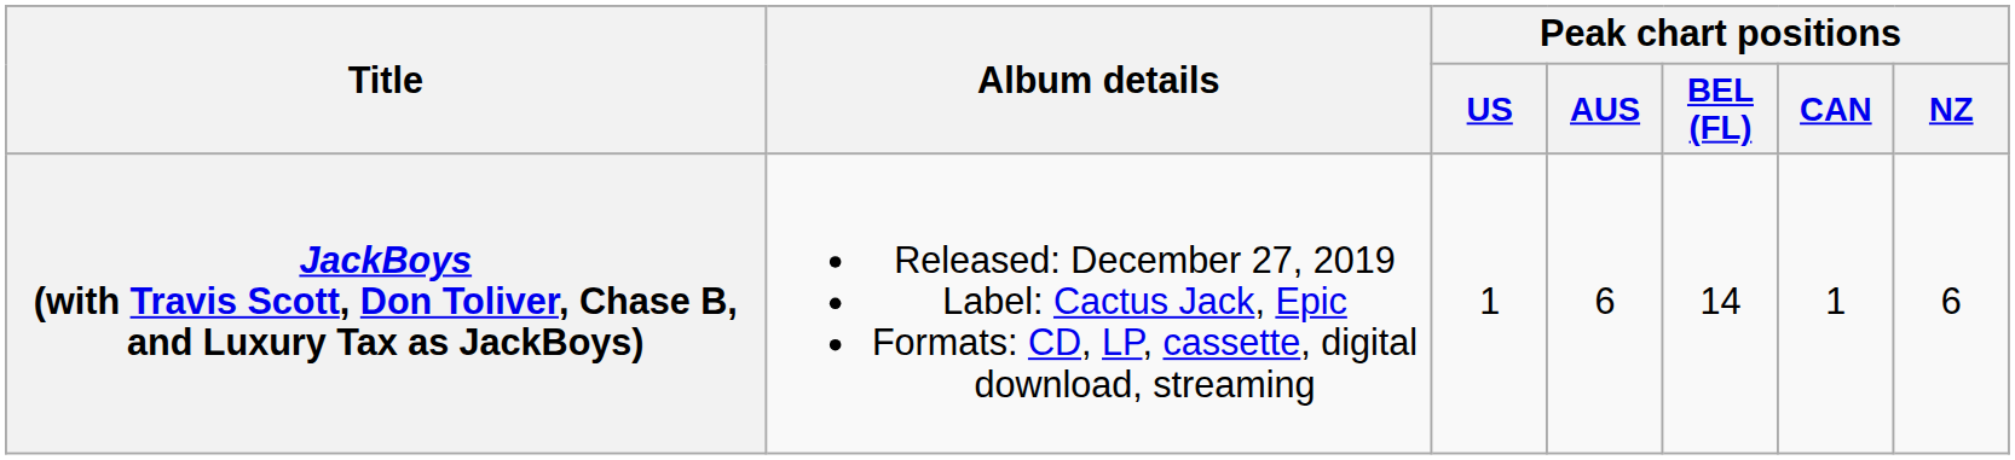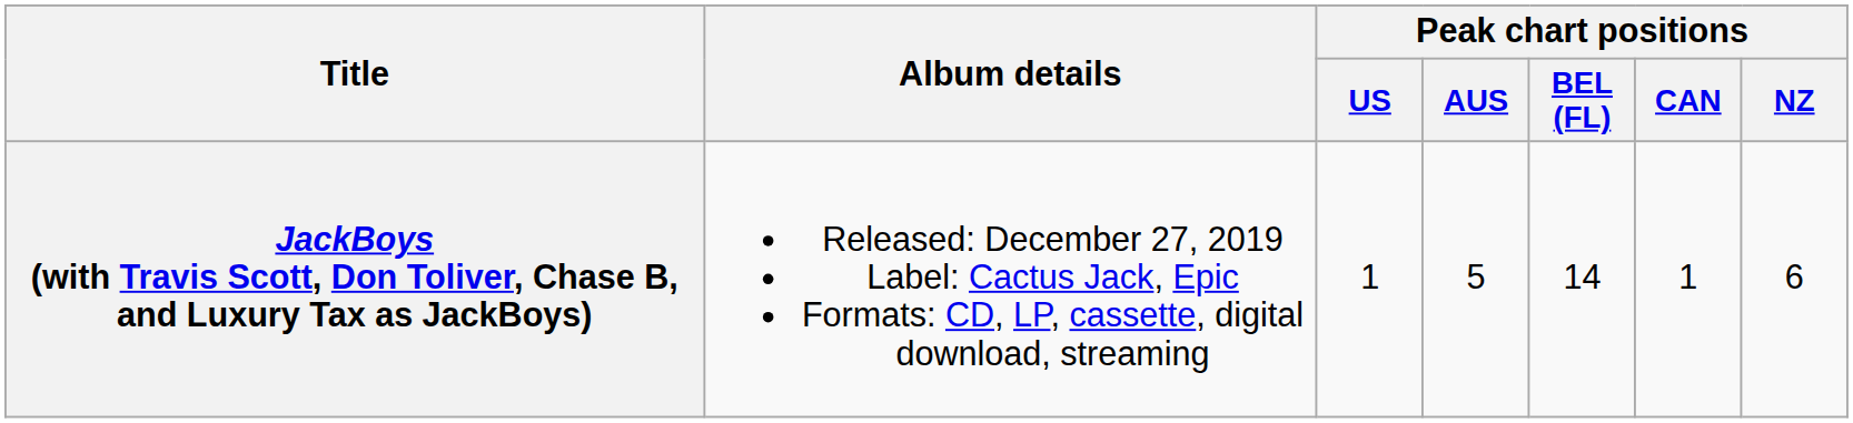row 3 | Peak chart positions / AUS: 6 -> 5
